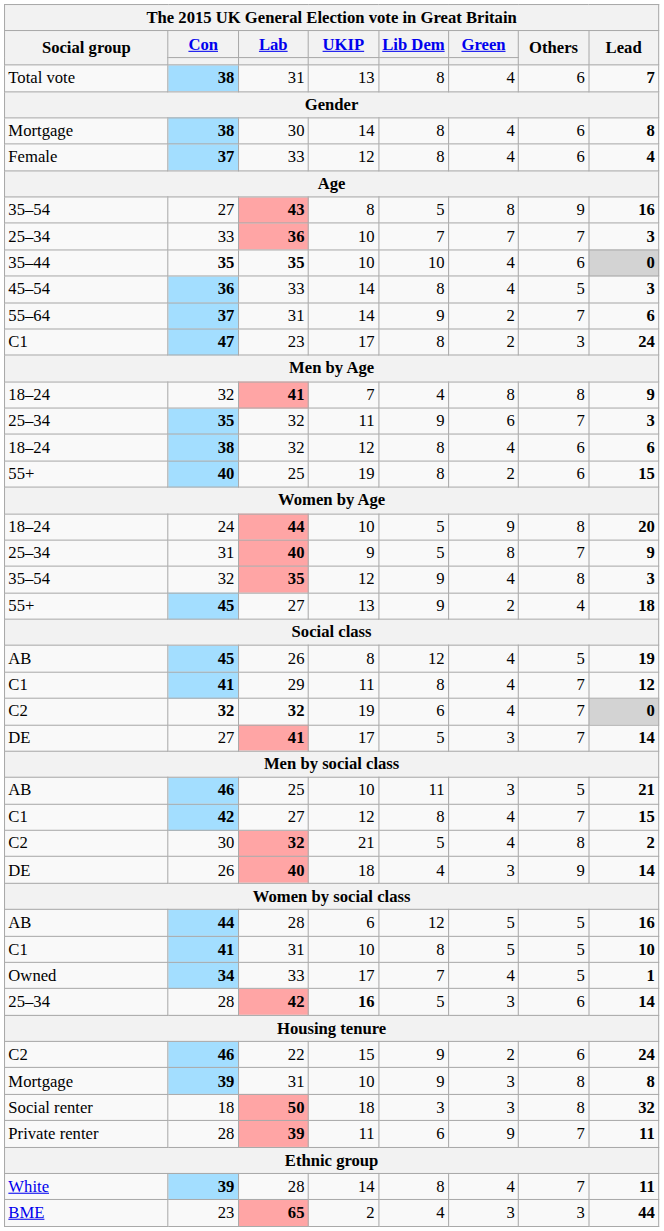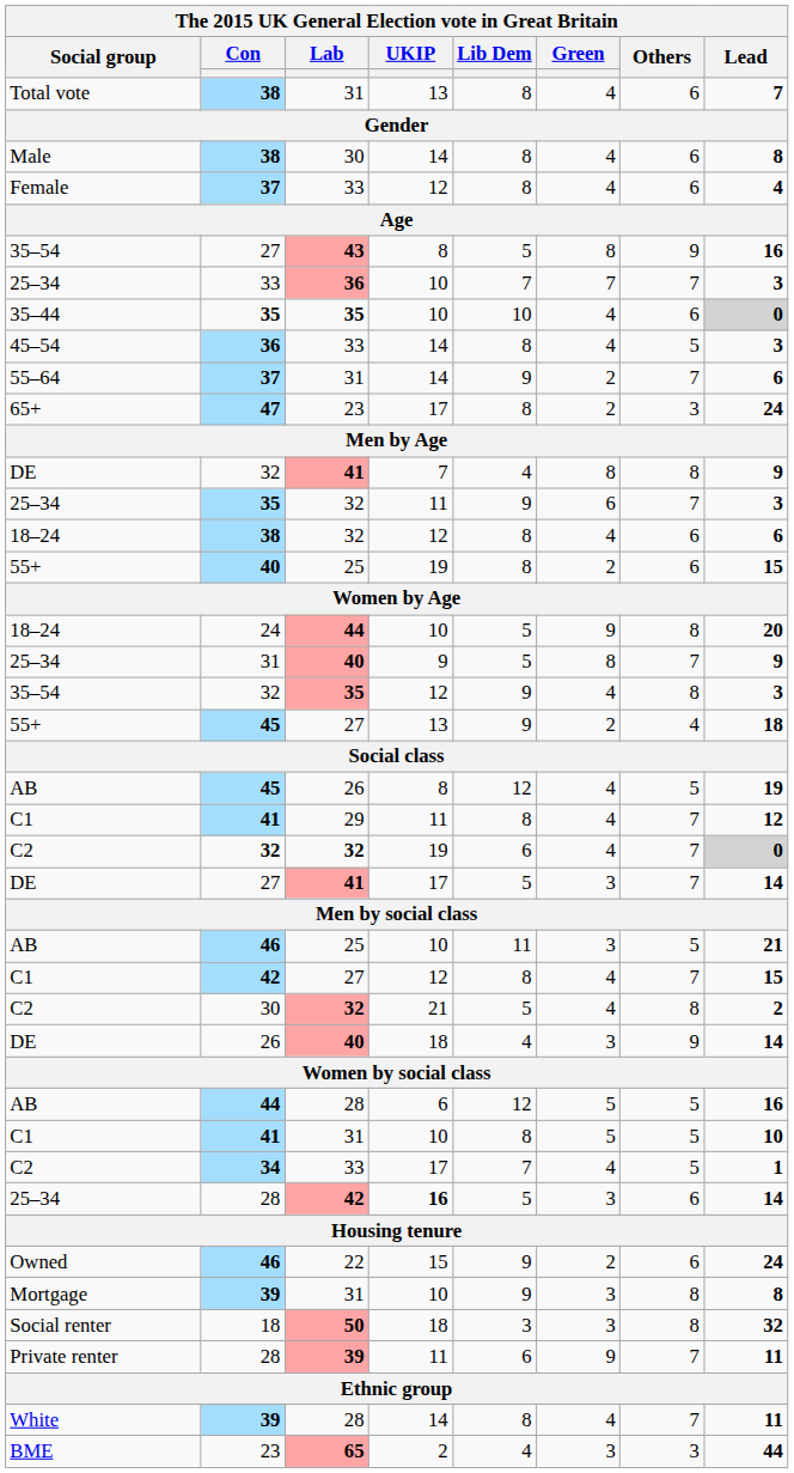38 / 30 | Social group: Mortgage -> Male
47 | Social group: C1 -> 65+
32 / 41 | Social group: 18–24 -> DE
34 | Social group: Owned -> C2
46 / 22 | Social group: C2 -> Owned
